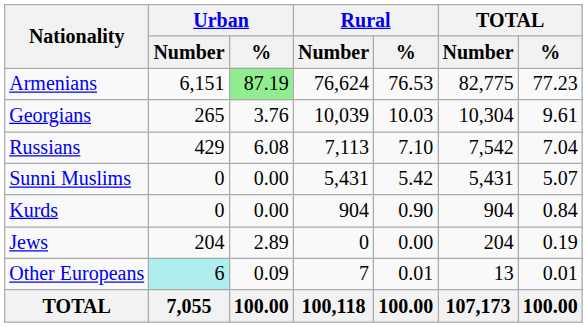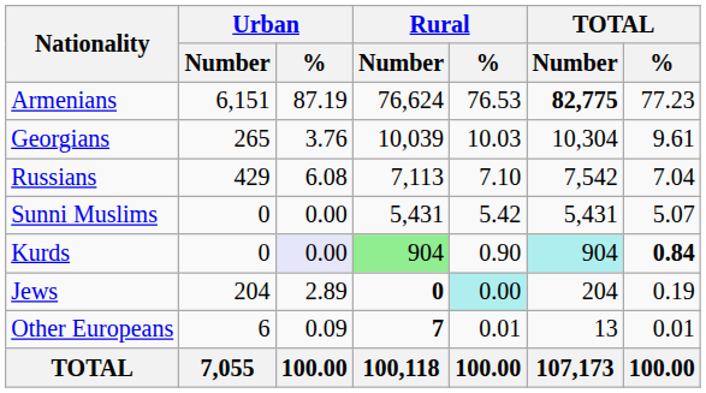Armenians | Urban / %: lightgreen background -> no background
Armenians | TOTAL / Number: normal -> bold
Kurds | Urban / %: no background -> lavender background
Kurds | Rural / Number: no background -> lightgreen background
Kurds | TOTAL / Number: no background -> paleturquoise background
Kurds | TOTAL / %: normal -> bold
Jews | Rural / Number: normal -> bold
Jews | Rural / %: no background -> paleturquoise background
Other Europeans | Urban / Number: paleturquoise background -> no background
Other Europeans | Rural / Number: normal -> bold
